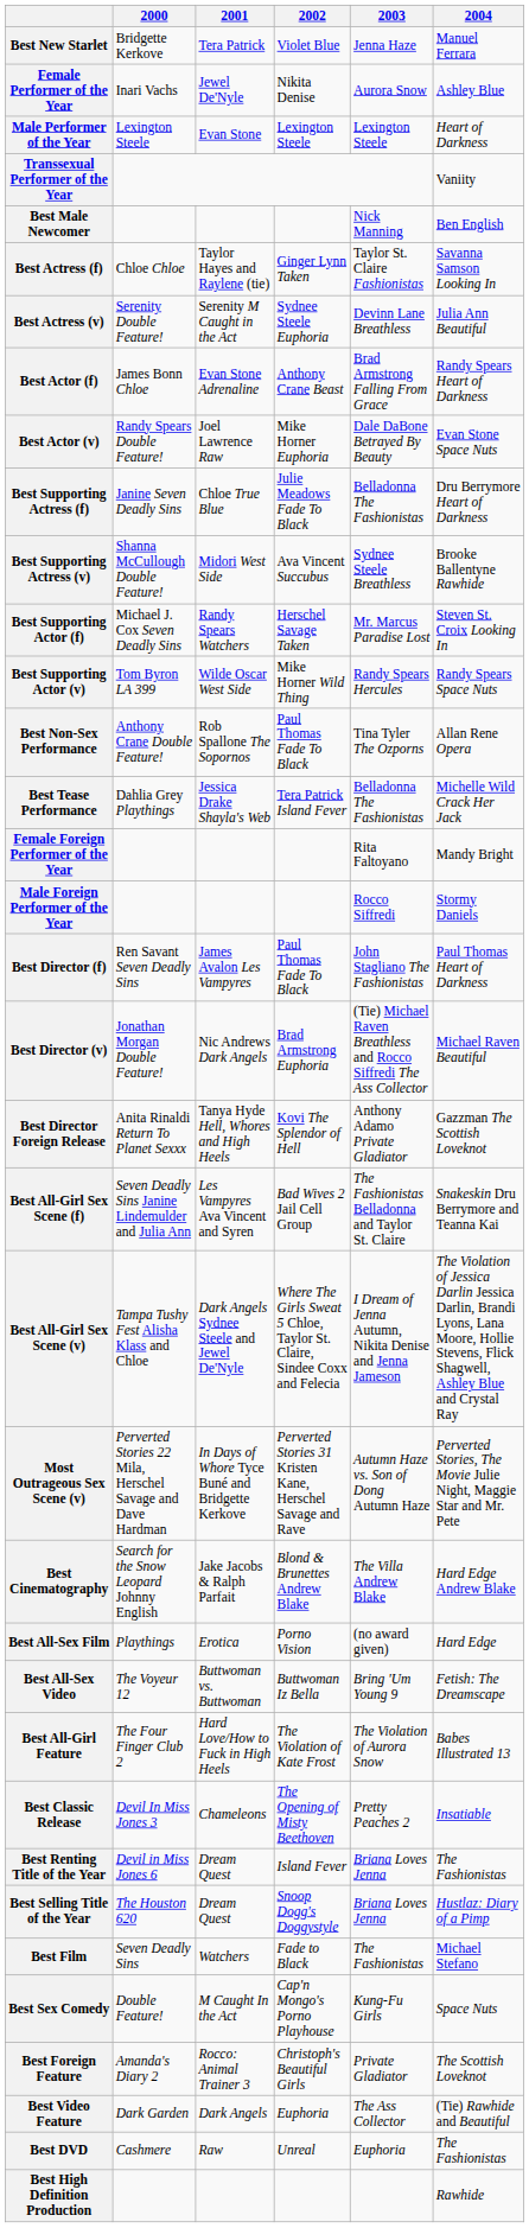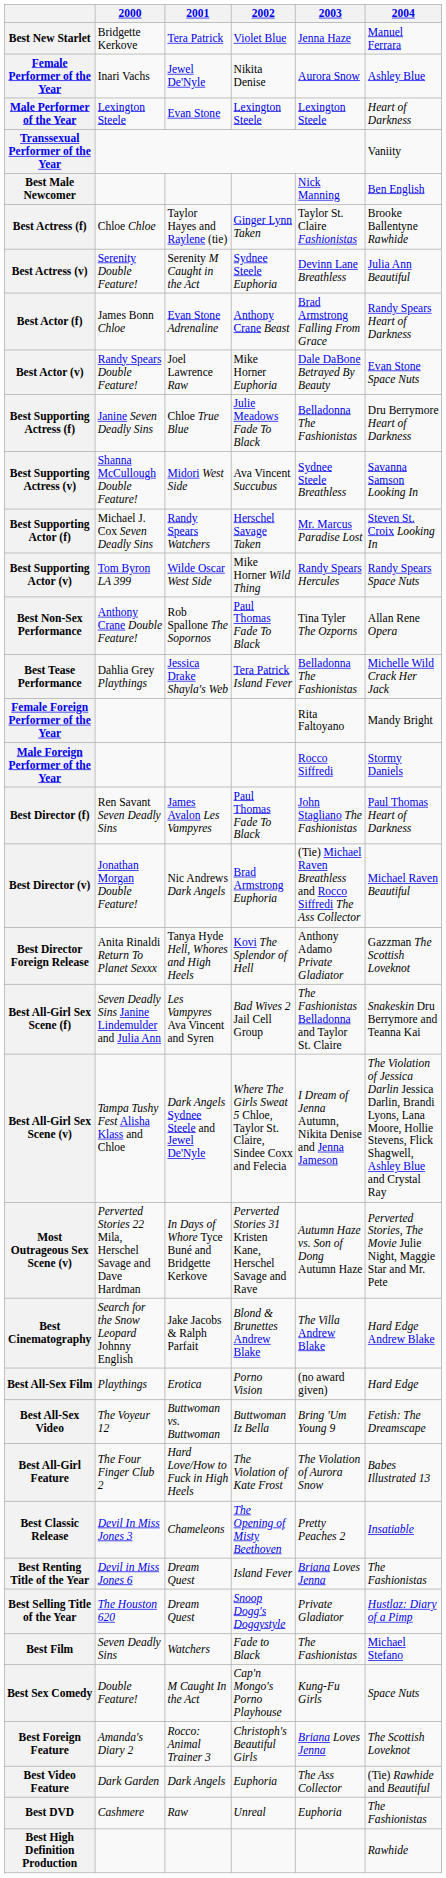Best Actress (f) | 2004: Savanna Samson Looking In -> Brooke Ballentyne Rawhide
Best Supporting Actress (v) | 2004: Brooke Ballentyne Rawhide -> Savanna Samson Looking In
Best Selling Title of the Year | 2003: Briana Loves Jenna -> Private Gladiator
Best Foreign Feature | 2003: Private Gladiator -> Briana Loves Jenna
